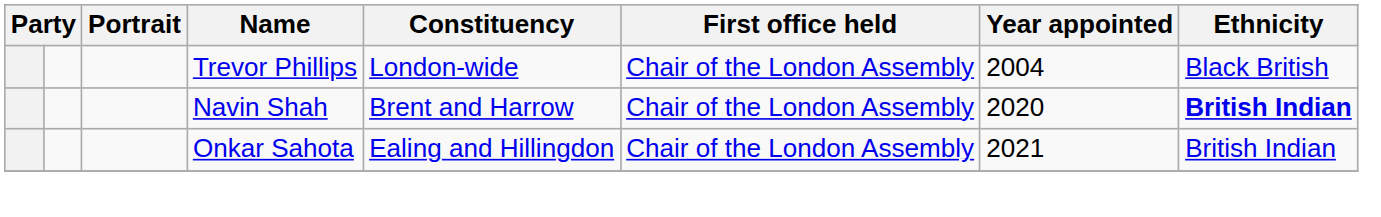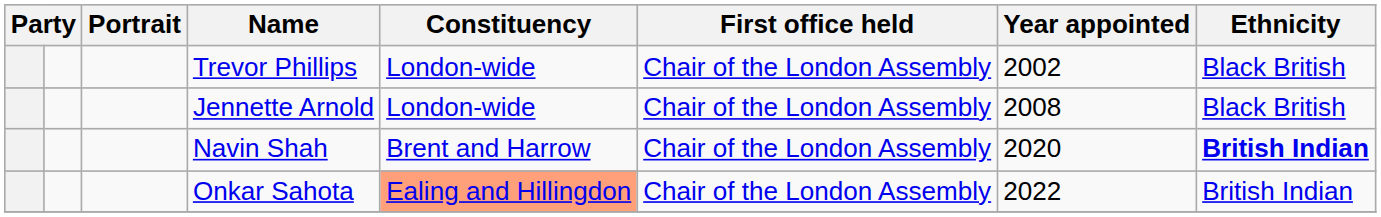Trevor Phillips | Year appointed: 2004 -> 2002
+ row: Jennette Arnold | London-wide | Chair of the London Assembly | 2008 | Black British
Onkar Sahota | Constituency: no background -> lightsalmon background
Onkar Sahota | Year appointed: 2021 -> 2022
